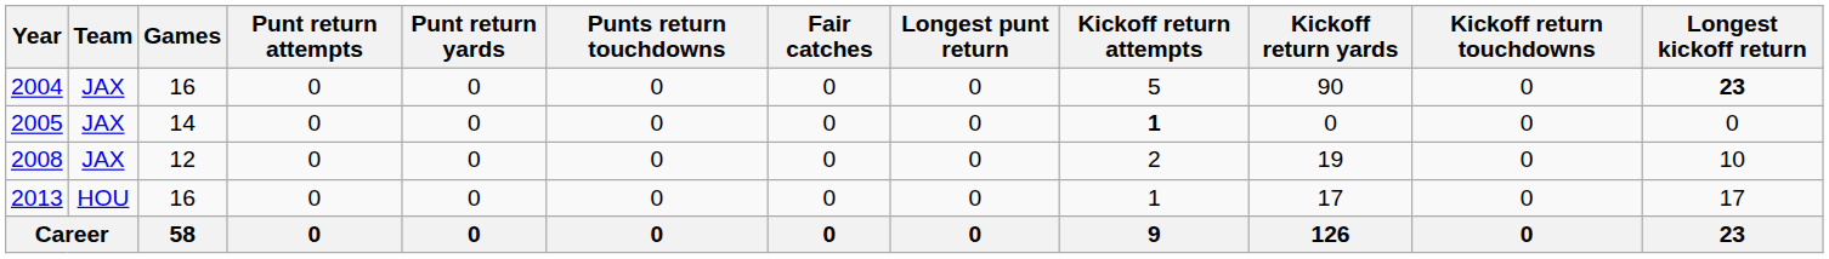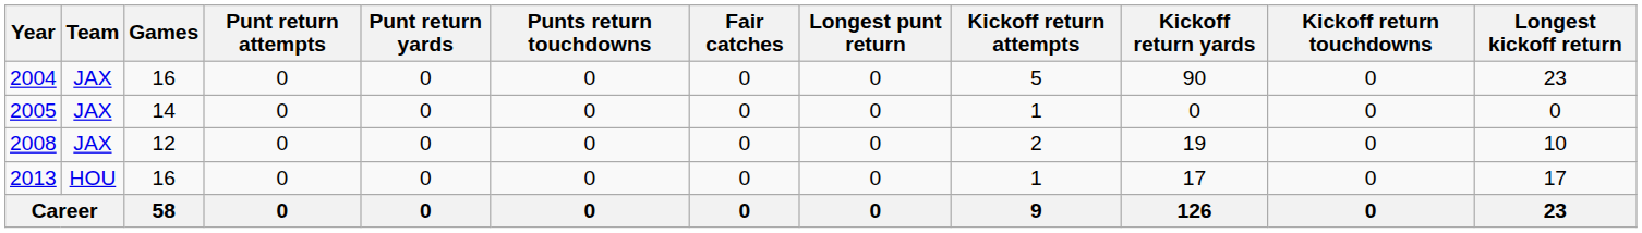2004 | Longest kickoff return: bold -> normal
2005 | Kickoff return attempts: bold -> normal
